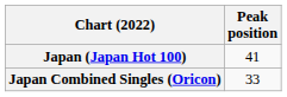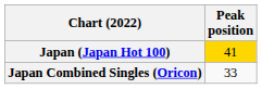Japan (Japan Hot 100) | Peak position: no background -> gold background
